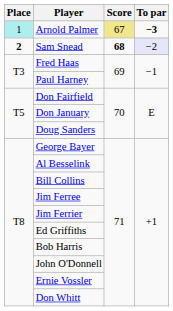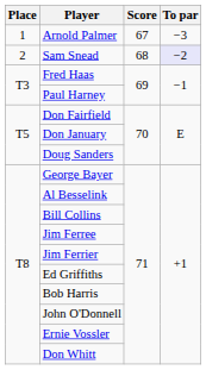Arnold Palmer | Place: paleturquoise background -> no background
Arnold Palmer | Score: khaki background -> no background
Arnold Palmer | To par: bold -> normal
Sam Snead | Place: bold -> normal
Sam Snead | Score: bold -> normal
